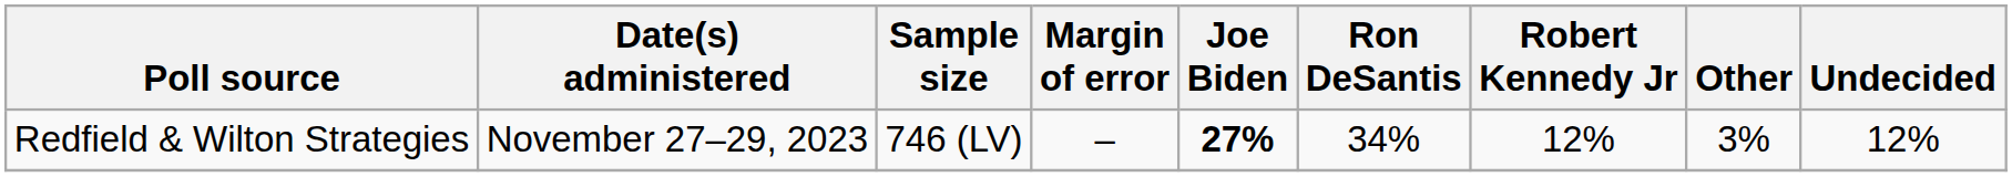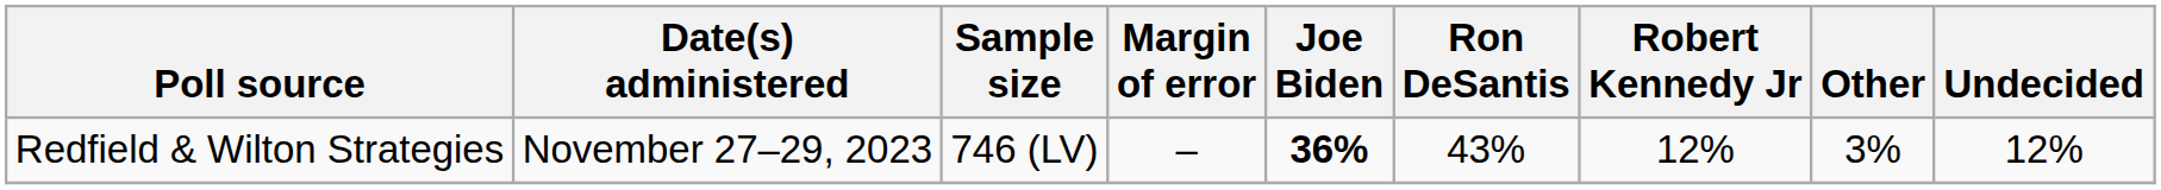Redfield & Wilton Strategies | Joe Biden: 27% -> 36%
Redfield & Wilton Strategies | Ron DeSantis: 34% -> 43%
